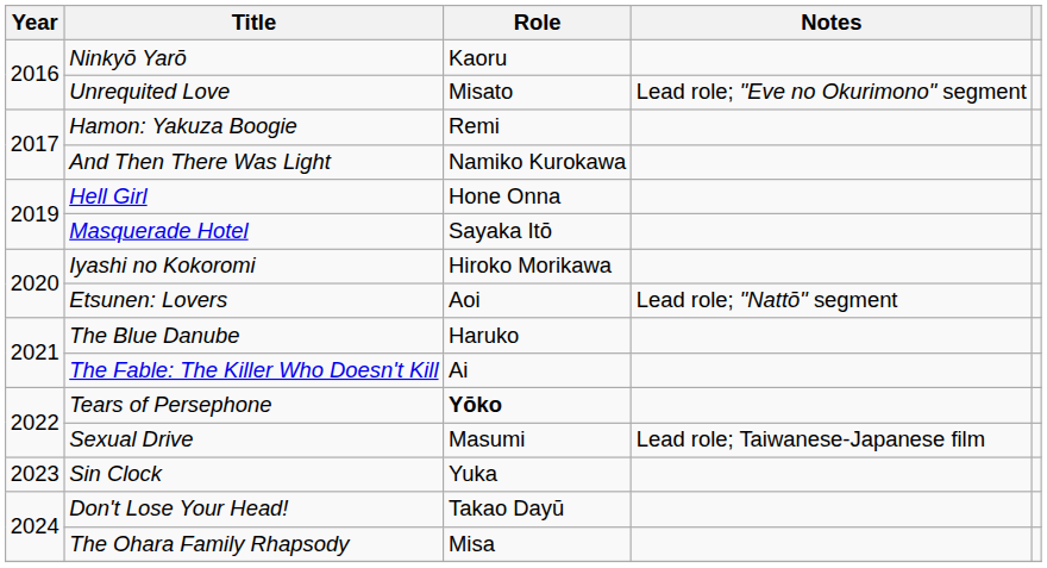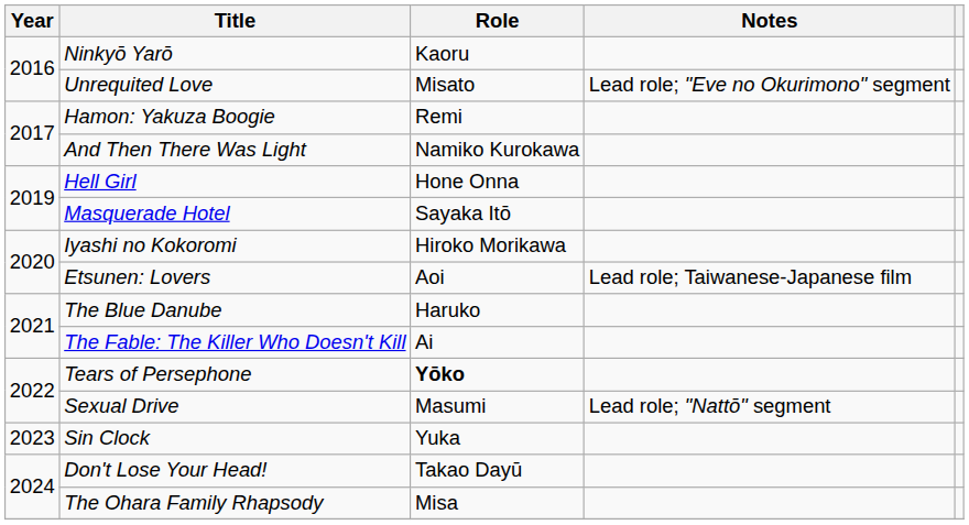Etsunen: Lovers | Notes: Lead role; "Nattō" segment -> Lead role; Taiwanese-Japanese film
Sexual Drive | Notes: Lead role; Taiwanese-Japanese film -> Lead role; "Nattō" segment
